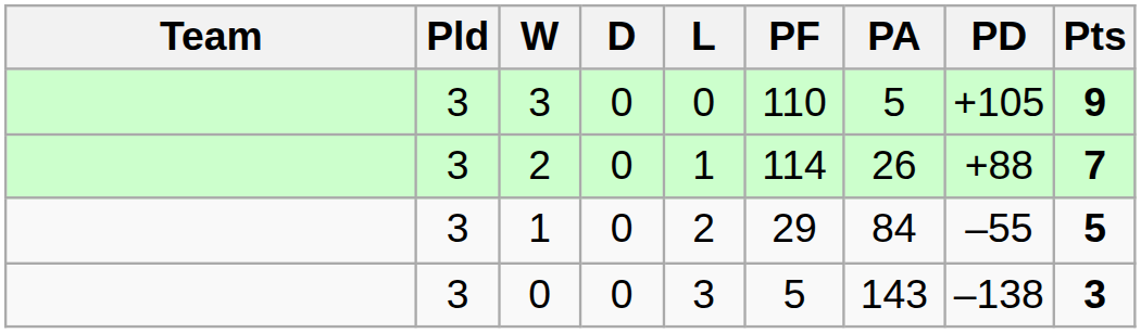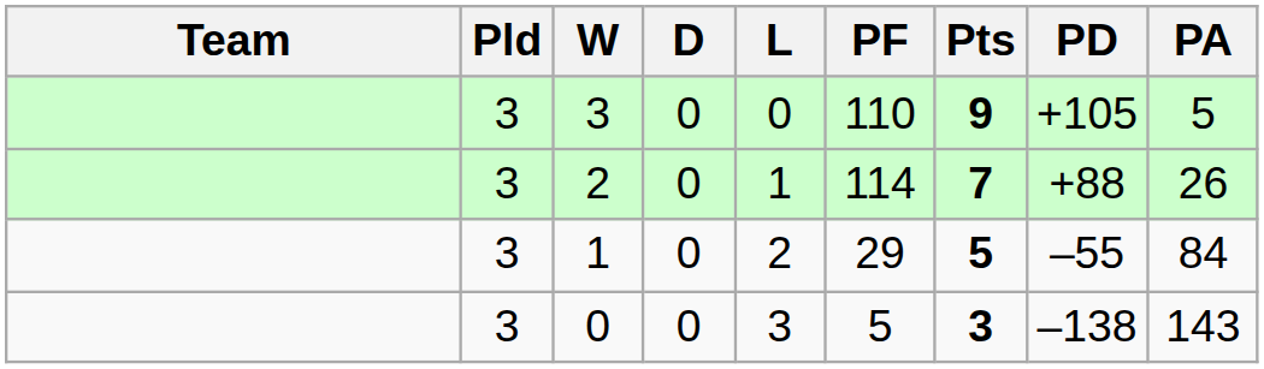columns swapped: PA <-> Pts
